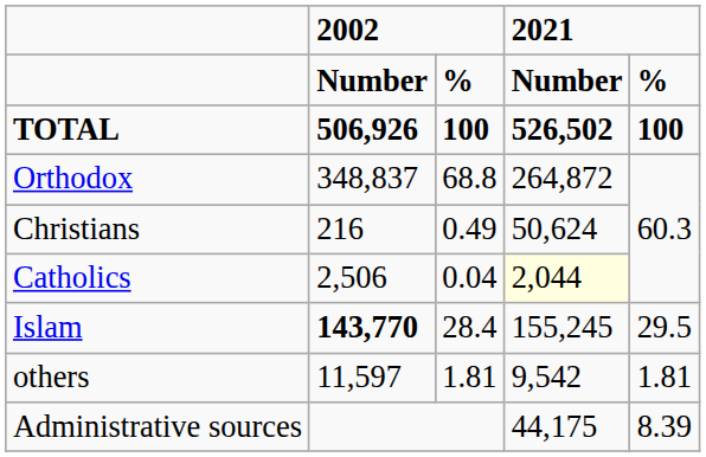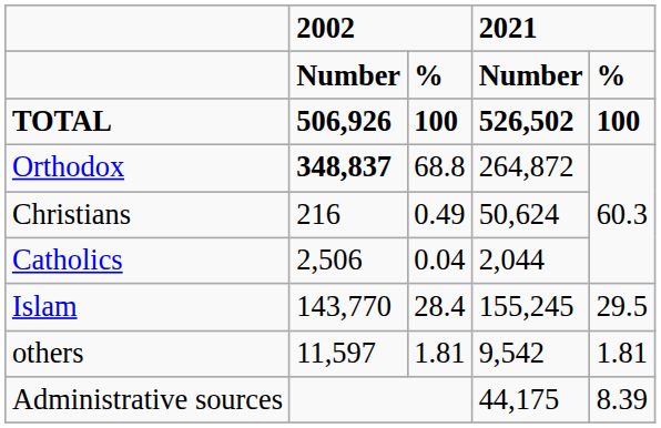Orthodox | column 2: normal -> bold
Catholics | column 4: lightyellow background -> no background
Islam | column 2: bold -> normal
